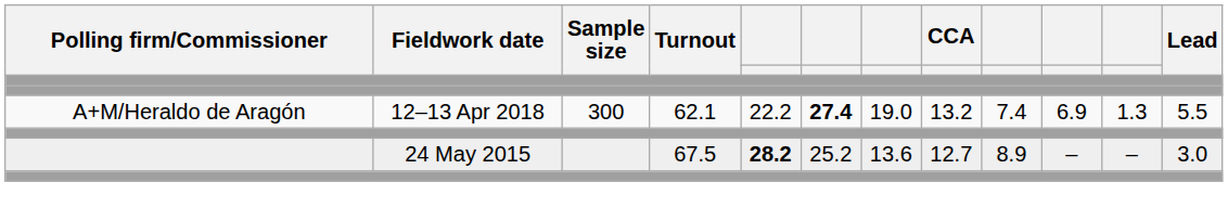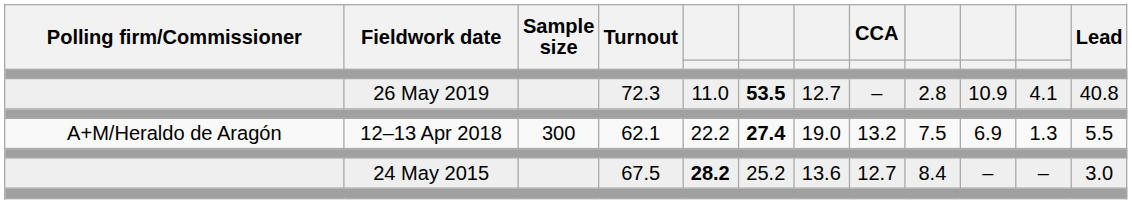+ row: 26 May 2019 | 72.3 | 11.0 | 53.5 | 12.7 | – | 2.8 | 10.9 | 4.1 | 40.8
12–13 Apr 2018 | column 9: 7.4 -> 7.5
24 May 2015 | column 9: 8.9 -> 8.4
